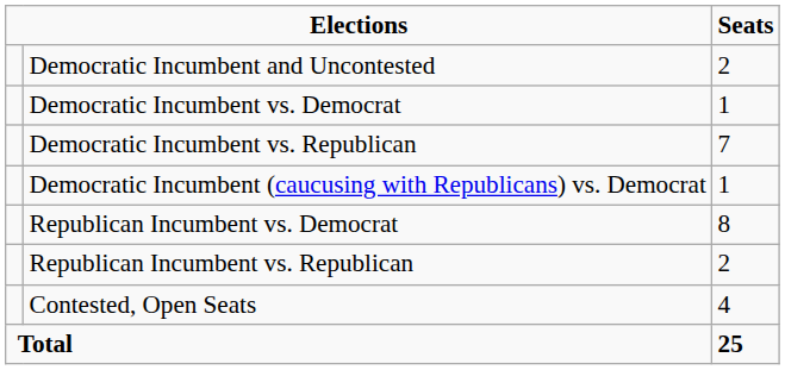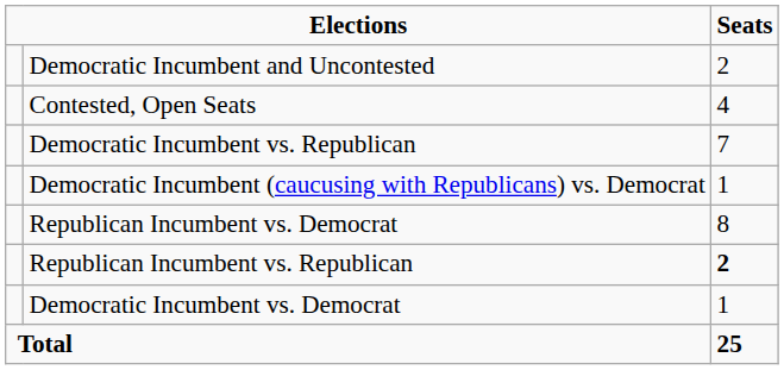rows swapped: Democratic Incumbent vs. Democrat <-> Contested, Open Seats
Republican Incumbent vs. Republican | column 3: normal -> bold
